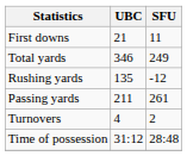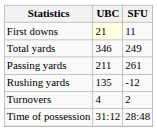First downs | UBC: no background -> lightyellow background
rows swapped: Rushing yards <-> Passing yards
